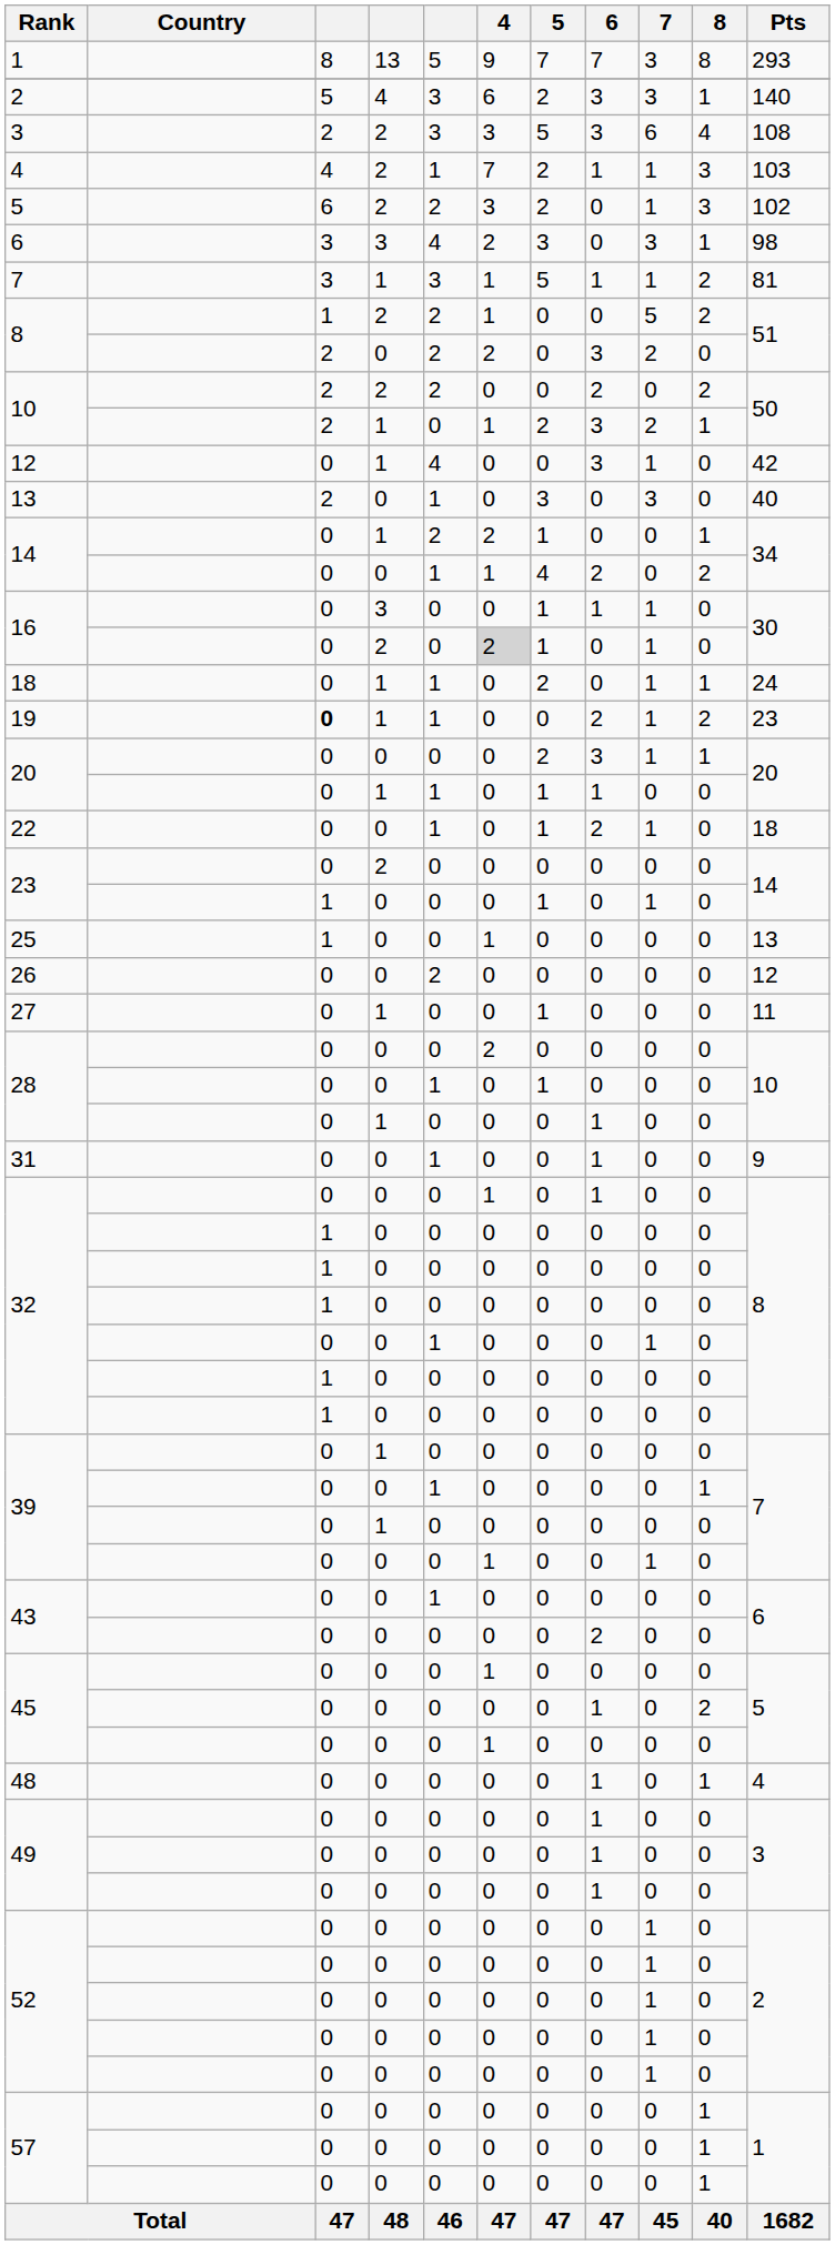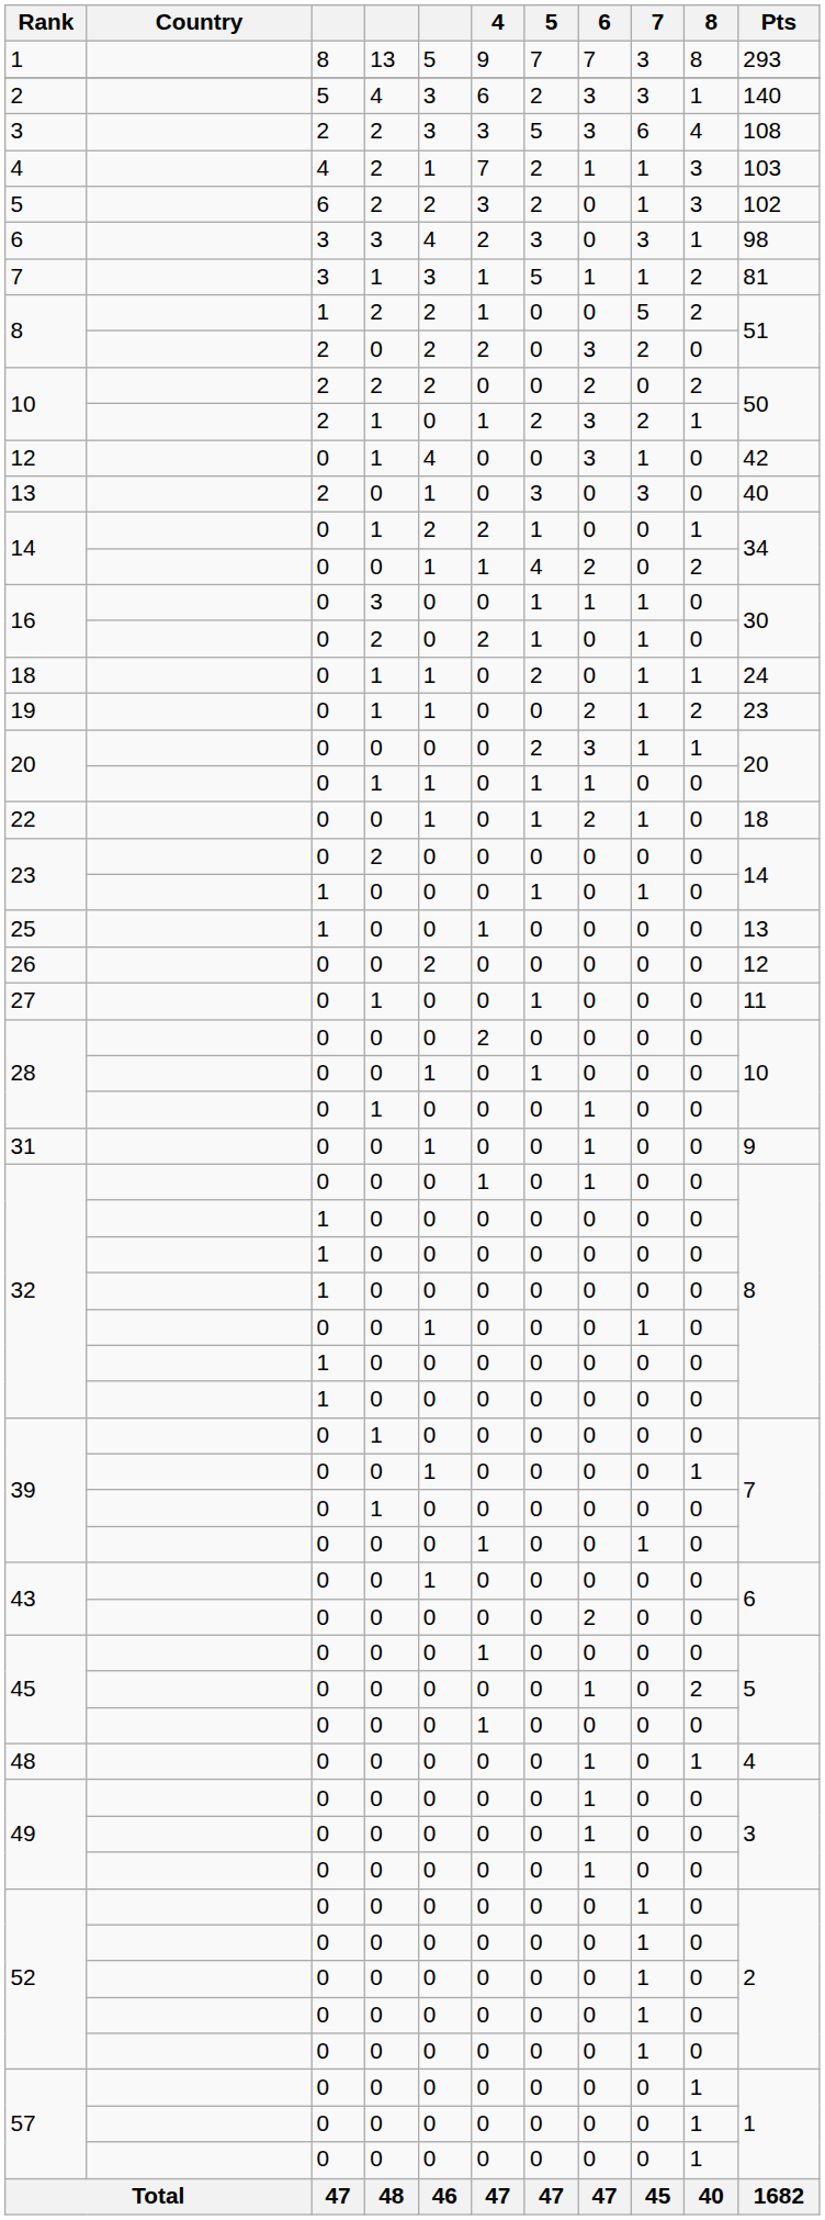16 / 2 | 4: lightgrey background -> no background
19 | column 3: bold -> normal
